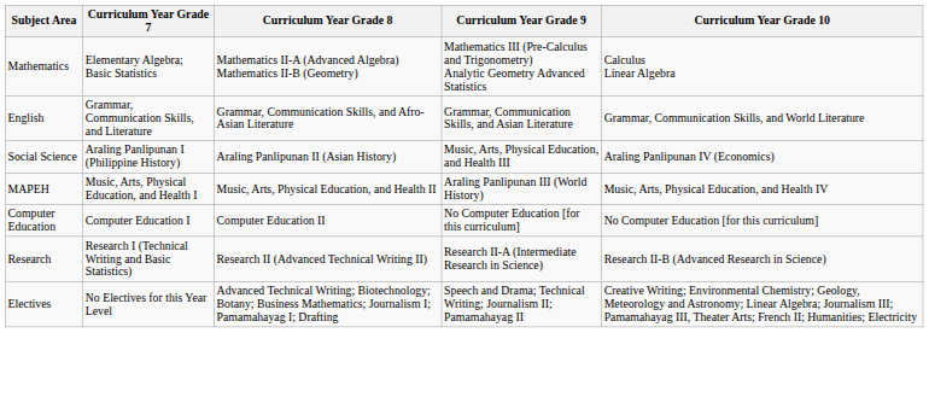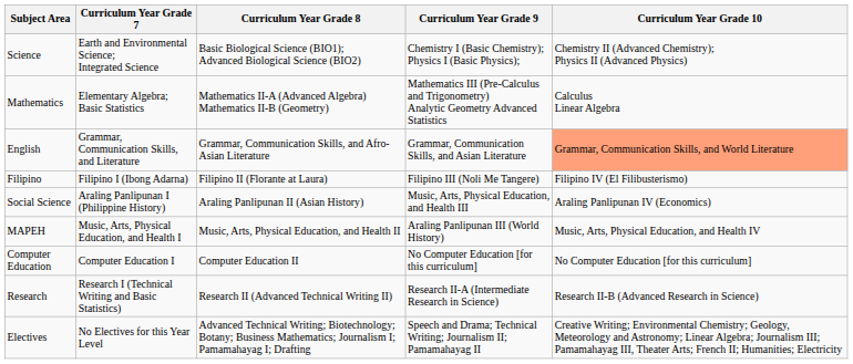+ row: Science | Earth and Environmental Science; Integrated Science | Basic Biological Science (BIO1); Advanced Biological Science (BIO2) | Chemistry I (Basic Chemistry); Physics I (Basic Physics); | Chemistry II (Advanced Chemistry); Physics II (Advanced Physics)
English | Curriculum Year Grade 10: no background -> lightsalmon background
+ row: Filipino | Filipino I (Ibong Adarna) | Filipino II (Florante at Laura) | Filipino III (Noli Me Tangere) | Filipino IV (El Filibusterismo)
